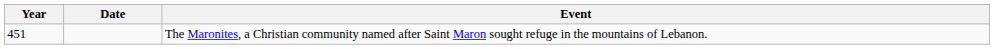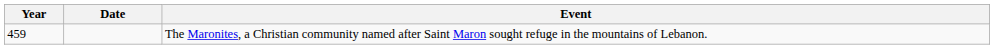row 2 | Year: 451 -> 459
